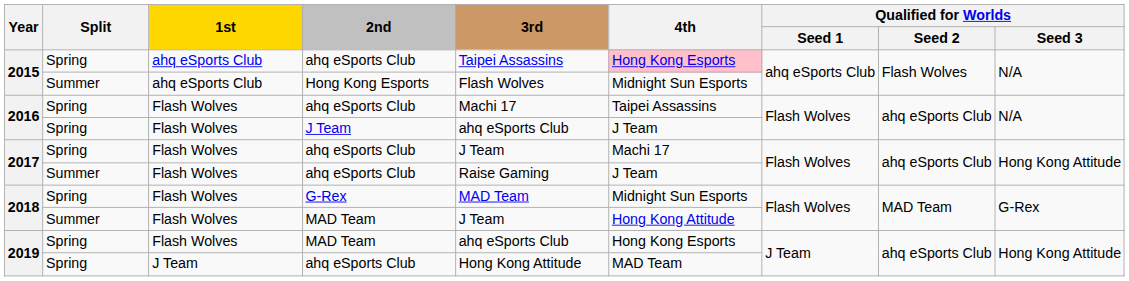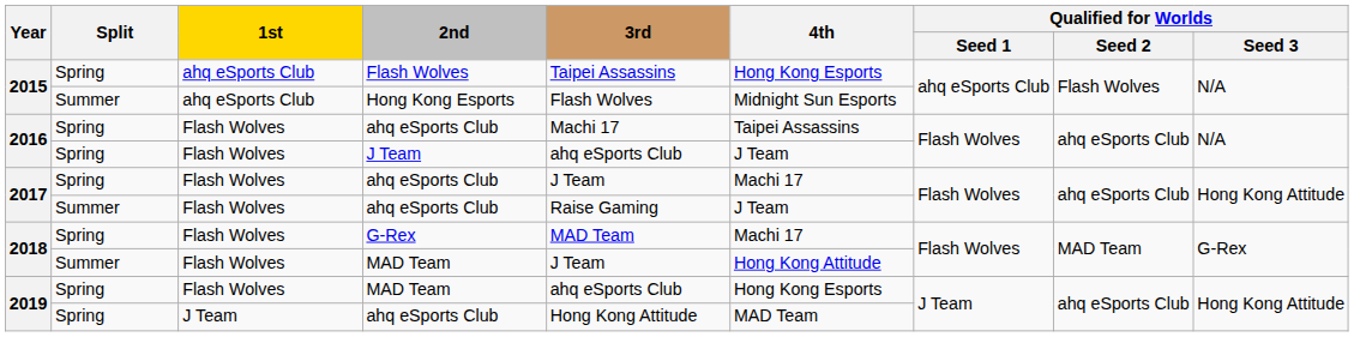row 3 | 2nd: ahq eSports Club -> Flash Wolves
row 3 | 4th: pink background -> no background
row 9 | 4th: Midnight Sun Esports -> Machi 17
